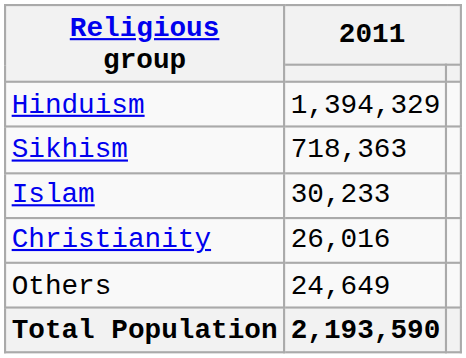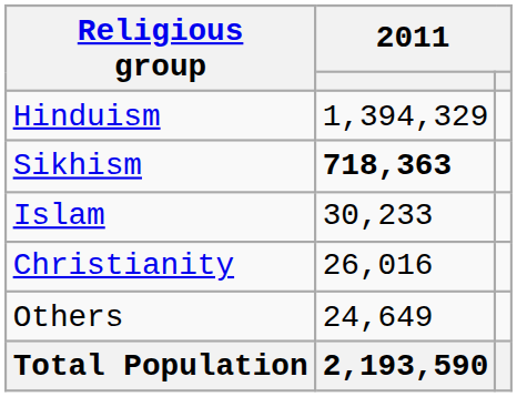Sikhism | column 2: normal -> bold
